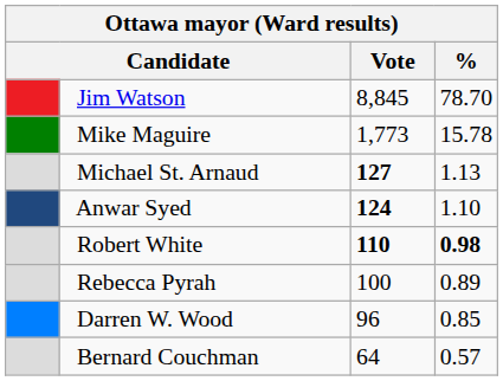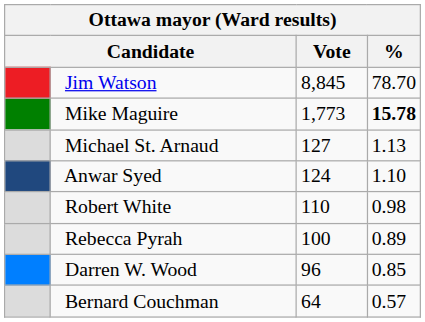Mike Maguire | %: normal -> bold
Michael St. Arnaud | Vote: bold -> normal
Anwar Syed | Vote: bold -> normal
Robert White | Vote: bold -> normal
Robert White | %: bold -> normal
